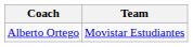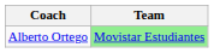Alberto Ortego | Team: no background -> lightgreen background
